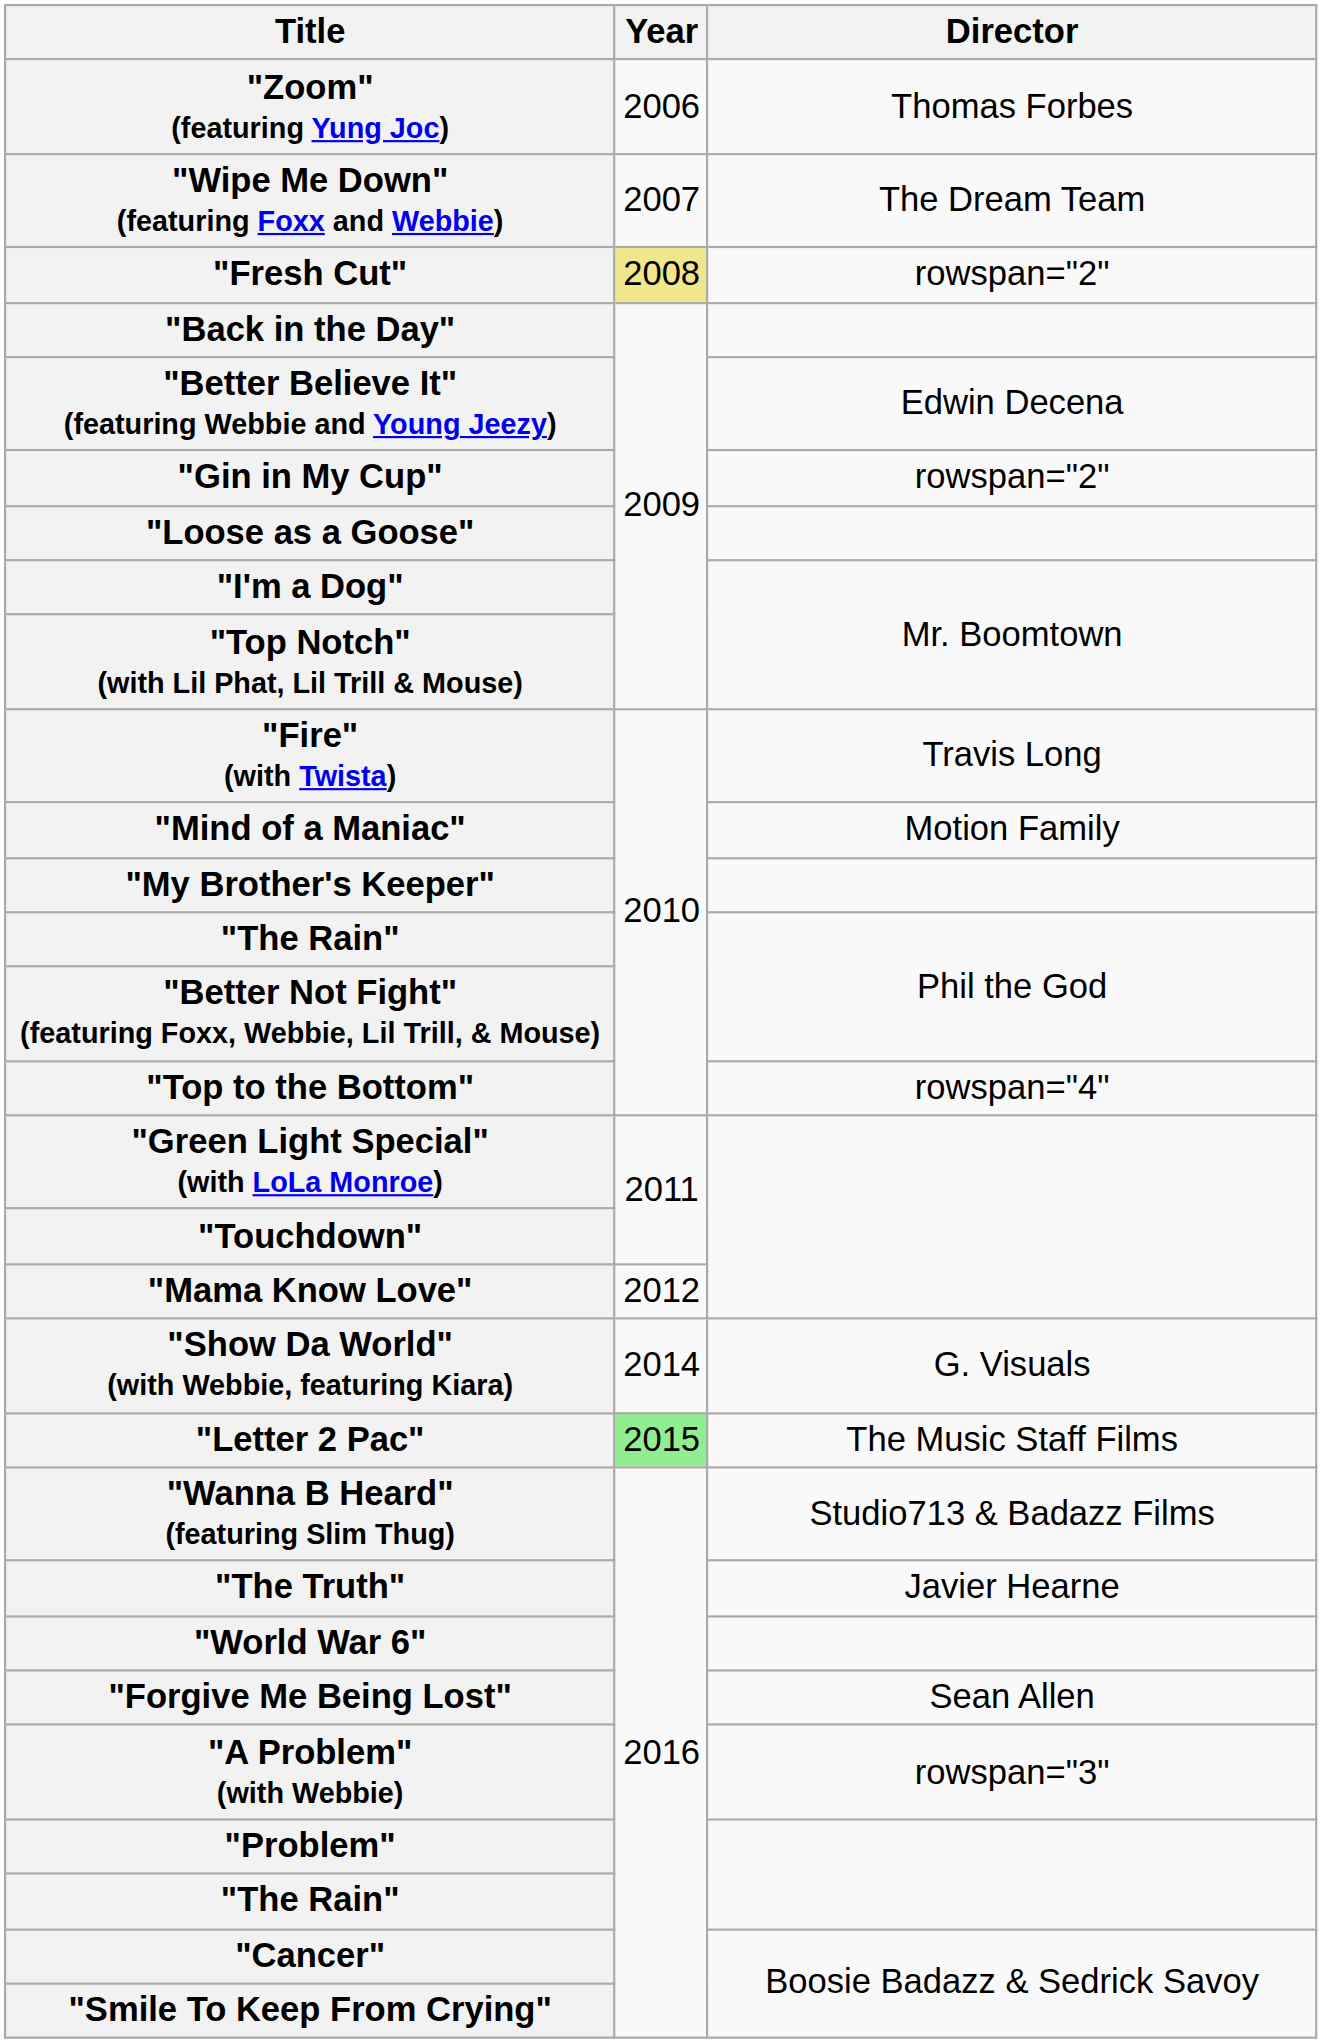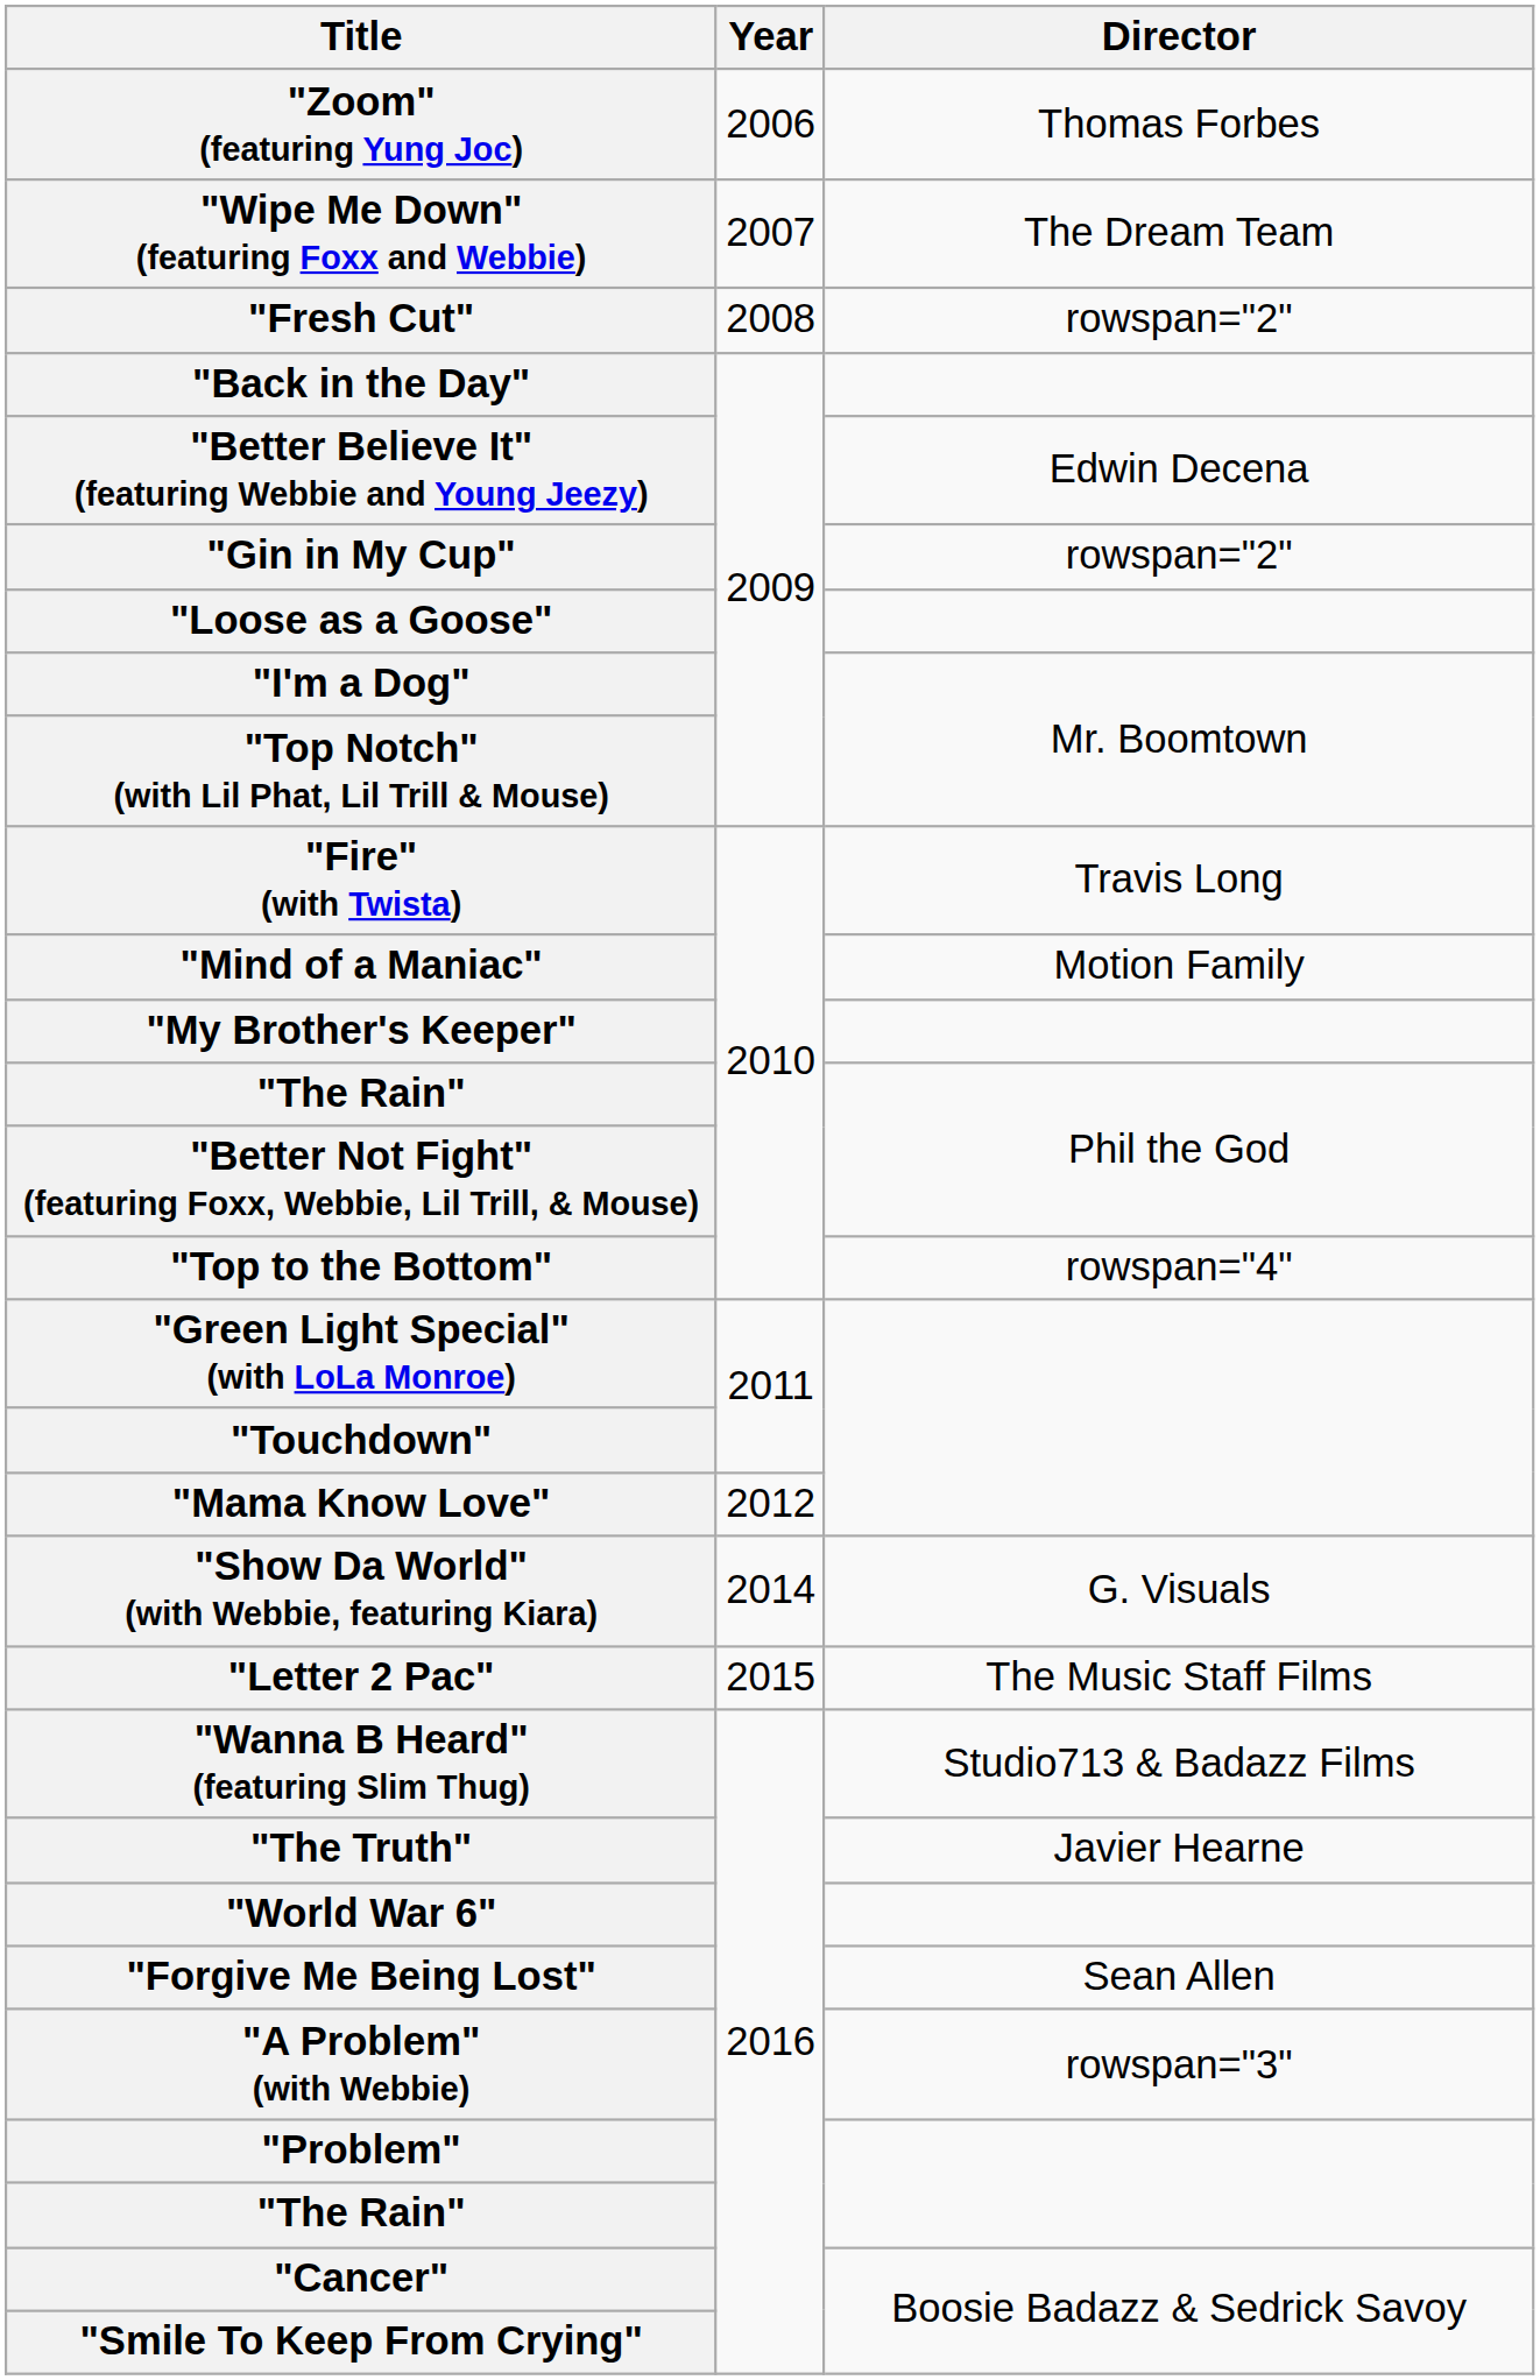"Fresh Cut" | Year: khaki background -> no background
"Letter 2 Pac" | Year: lightgreen background -> no background
